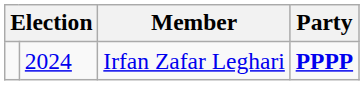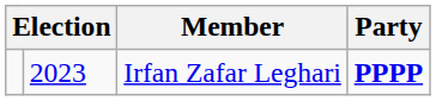Irfan Zafar Leghari | column 2: 2024 -> 2023
